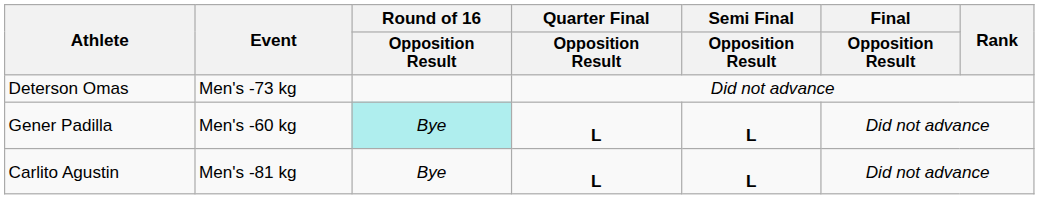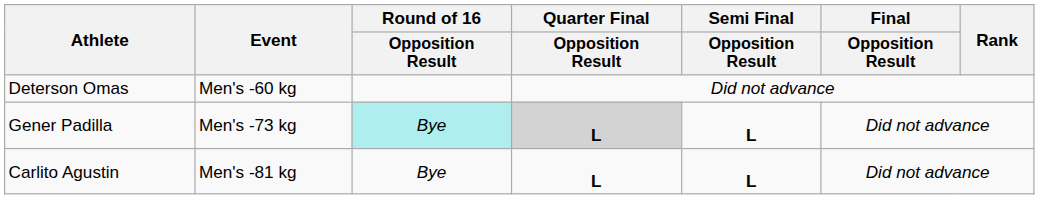Deterson Omas | Event: Men's -73 kg -> Men's -60 kg
Gener Padilla | Event: Men's -60 kg -> Men's -73 kg
Gener Padilla | Quarter Final / Opposition Result: no background -> lightgrey background
